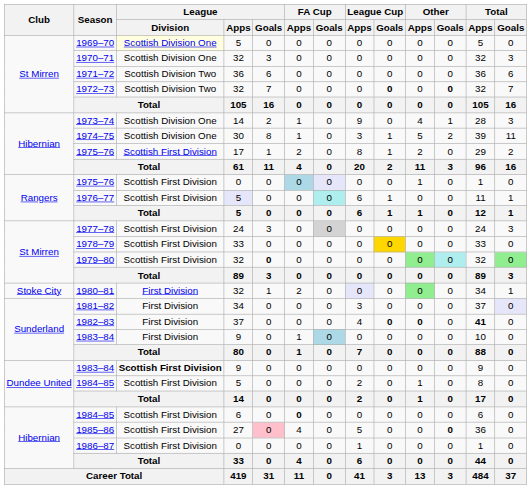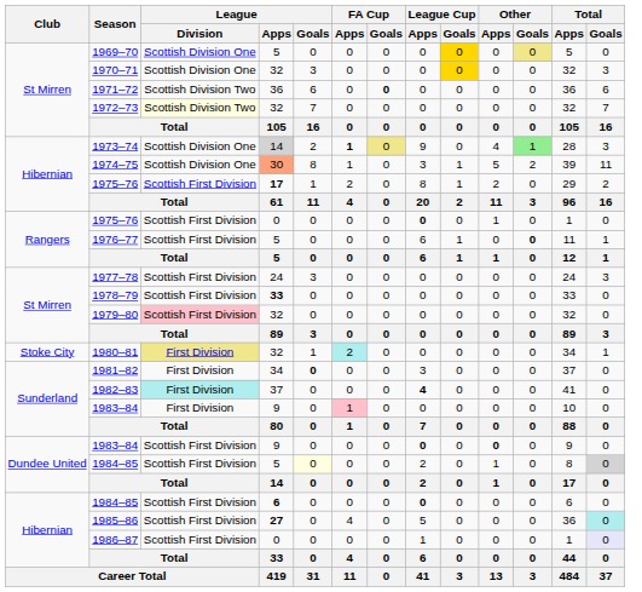1969–70 | League / Division: lightyellow background -> no background
1969–70 | League Cup / Goals: no background -> gold background
1969–70 | Other / Goals: no background -> khaki background
1970–71 | League Cup / Goals: no background -> gold background
1971–72 | FA Cup / Goals: normal -> bold
1972–73 | League / Division: no background -> lightyellow background
1972–73 | League Cup / Goals: bold -> normal
1972–73 | Other / Goals: bold -> normal
1973–74 | League / Apps: no background -> lightgrey background
1973–74 | FA Cup / Apps: normal -> bold
1973–74 | FA Cup / Goals: no background -> khaki background
1973–74 | Other / Goals: no background -> lightgreen background
1974–75 | League / Apps: no background -> lightsalmon background
Hibernian / 1975–76 | League / Apps: normal -> bold
Rangers / 1975–76 | FA Cup / Apps: lightblue background -> no background
Rangers / 1975–76 | FA Cup / Goals: lavender background -> no background
Rangers / 1975–76 | League Cup / Apps: normal -> bold
1976–77 | League / Apps: lavender background -> no background
1976–77 | FA Cup / Goals: paleturquoise background -> no background
1976–77 | Other / Goals: normal -> bold
1977–78 | FA Cup / Goals: lightgrey background -> no background
1978–79 | League / Apps: normal -> bold
1978–79 | League Cup / Goals: gold background -> no background
1979–80 | League / Division: no background -> pink background
1979–80 | League / Goals: bold -> normal
1979–80 | Other / Apps: lightgreen background -> no background
1979–80 | Other / Goals: paleturquoise background -> no background
1979–80 | Total / Goals: lightgreen background -> no background
1980–81 | League / Division: no background -> khaki background
1980–81 | FA Cup / Apps: no background -> paleturquoise background
1980–81 | League Cup / Apps: lavender background -> no background
1980–81 | Other / Apps: lightgreen background -> no background
1981–82 | League / Goals: normal -> bold
1981–82 | Total / Goals: lavender background -> no background
1982–83 | League / Division: no background -> paleturquoise background
1982–83 | League Cup / Apps: normal -> bold
1982–83 | League Cup / Goals: bold -> normal
1982–83 | Other / Apps: bold -> normal
1982–83 | Total / Apps: bold -> normal
Sunderland / 1983–84 | FA Cup / Apps: no background -> pink background
Sunderland / 1983–84 | FA Cup / Goals: lightblue background -> no background
Dundee United / 1983–84 | League / Division: bold -> normal
Dundee United / 1983–84 | League Cup / Apps: normal -> bold
Dundee United / 1983–84 | Other / Apps: normal -> bold
Dundee United / 1984–85 | League / Goals: no background -> lightyellow background
Dundee United / 1984–85 | Total / Goals: no background -> lightgrey background
Hibernian / 1984–85 | League / Apps: normal -> bold
Hibernian / 1984–85 | FA Cup / Apps: bold -> normal
Hibernian / 1984–85 | League Cup / Apps: normal -> bold
1985–86 | League / Apps: normal -> bold
1985–86 | League / Goals: pink background -> no background
1985–86 | Other / Goals: bold -> normal
1985–86 | Total / Goals: no background -> paleturquoise background
1986–87 | Total / Goals: no background -> lavender background
